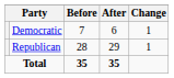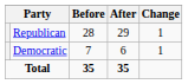rows swapped: Republican <-> Democratic
